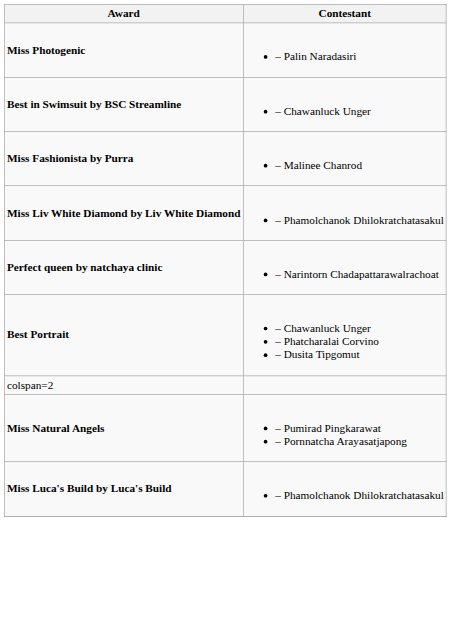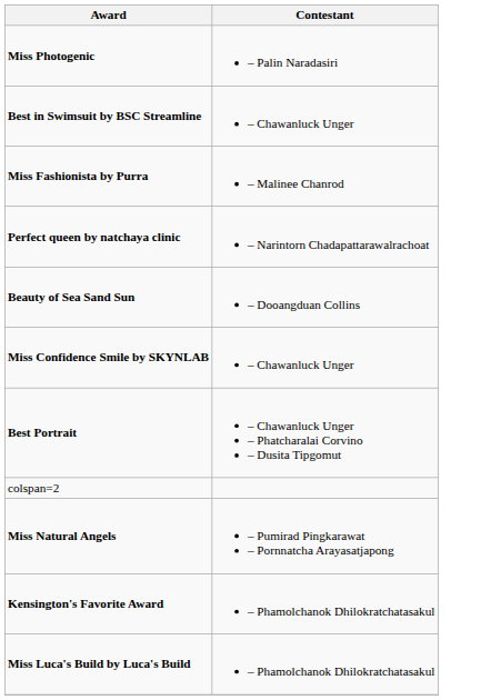- row: Miss Liv White Diamond by Liv White Diamond | – Phamolchanok Dhilokratchatasakul
+ row: Beauty of Sea Sand Sun | – Dooangduan Collins
+ row: Miss Confidence Smile by SKYNLAB | – Chawanluck Unger
+ row: Kensington's Favorite Award | – Phamolchanok Dhilokratchatasakul
